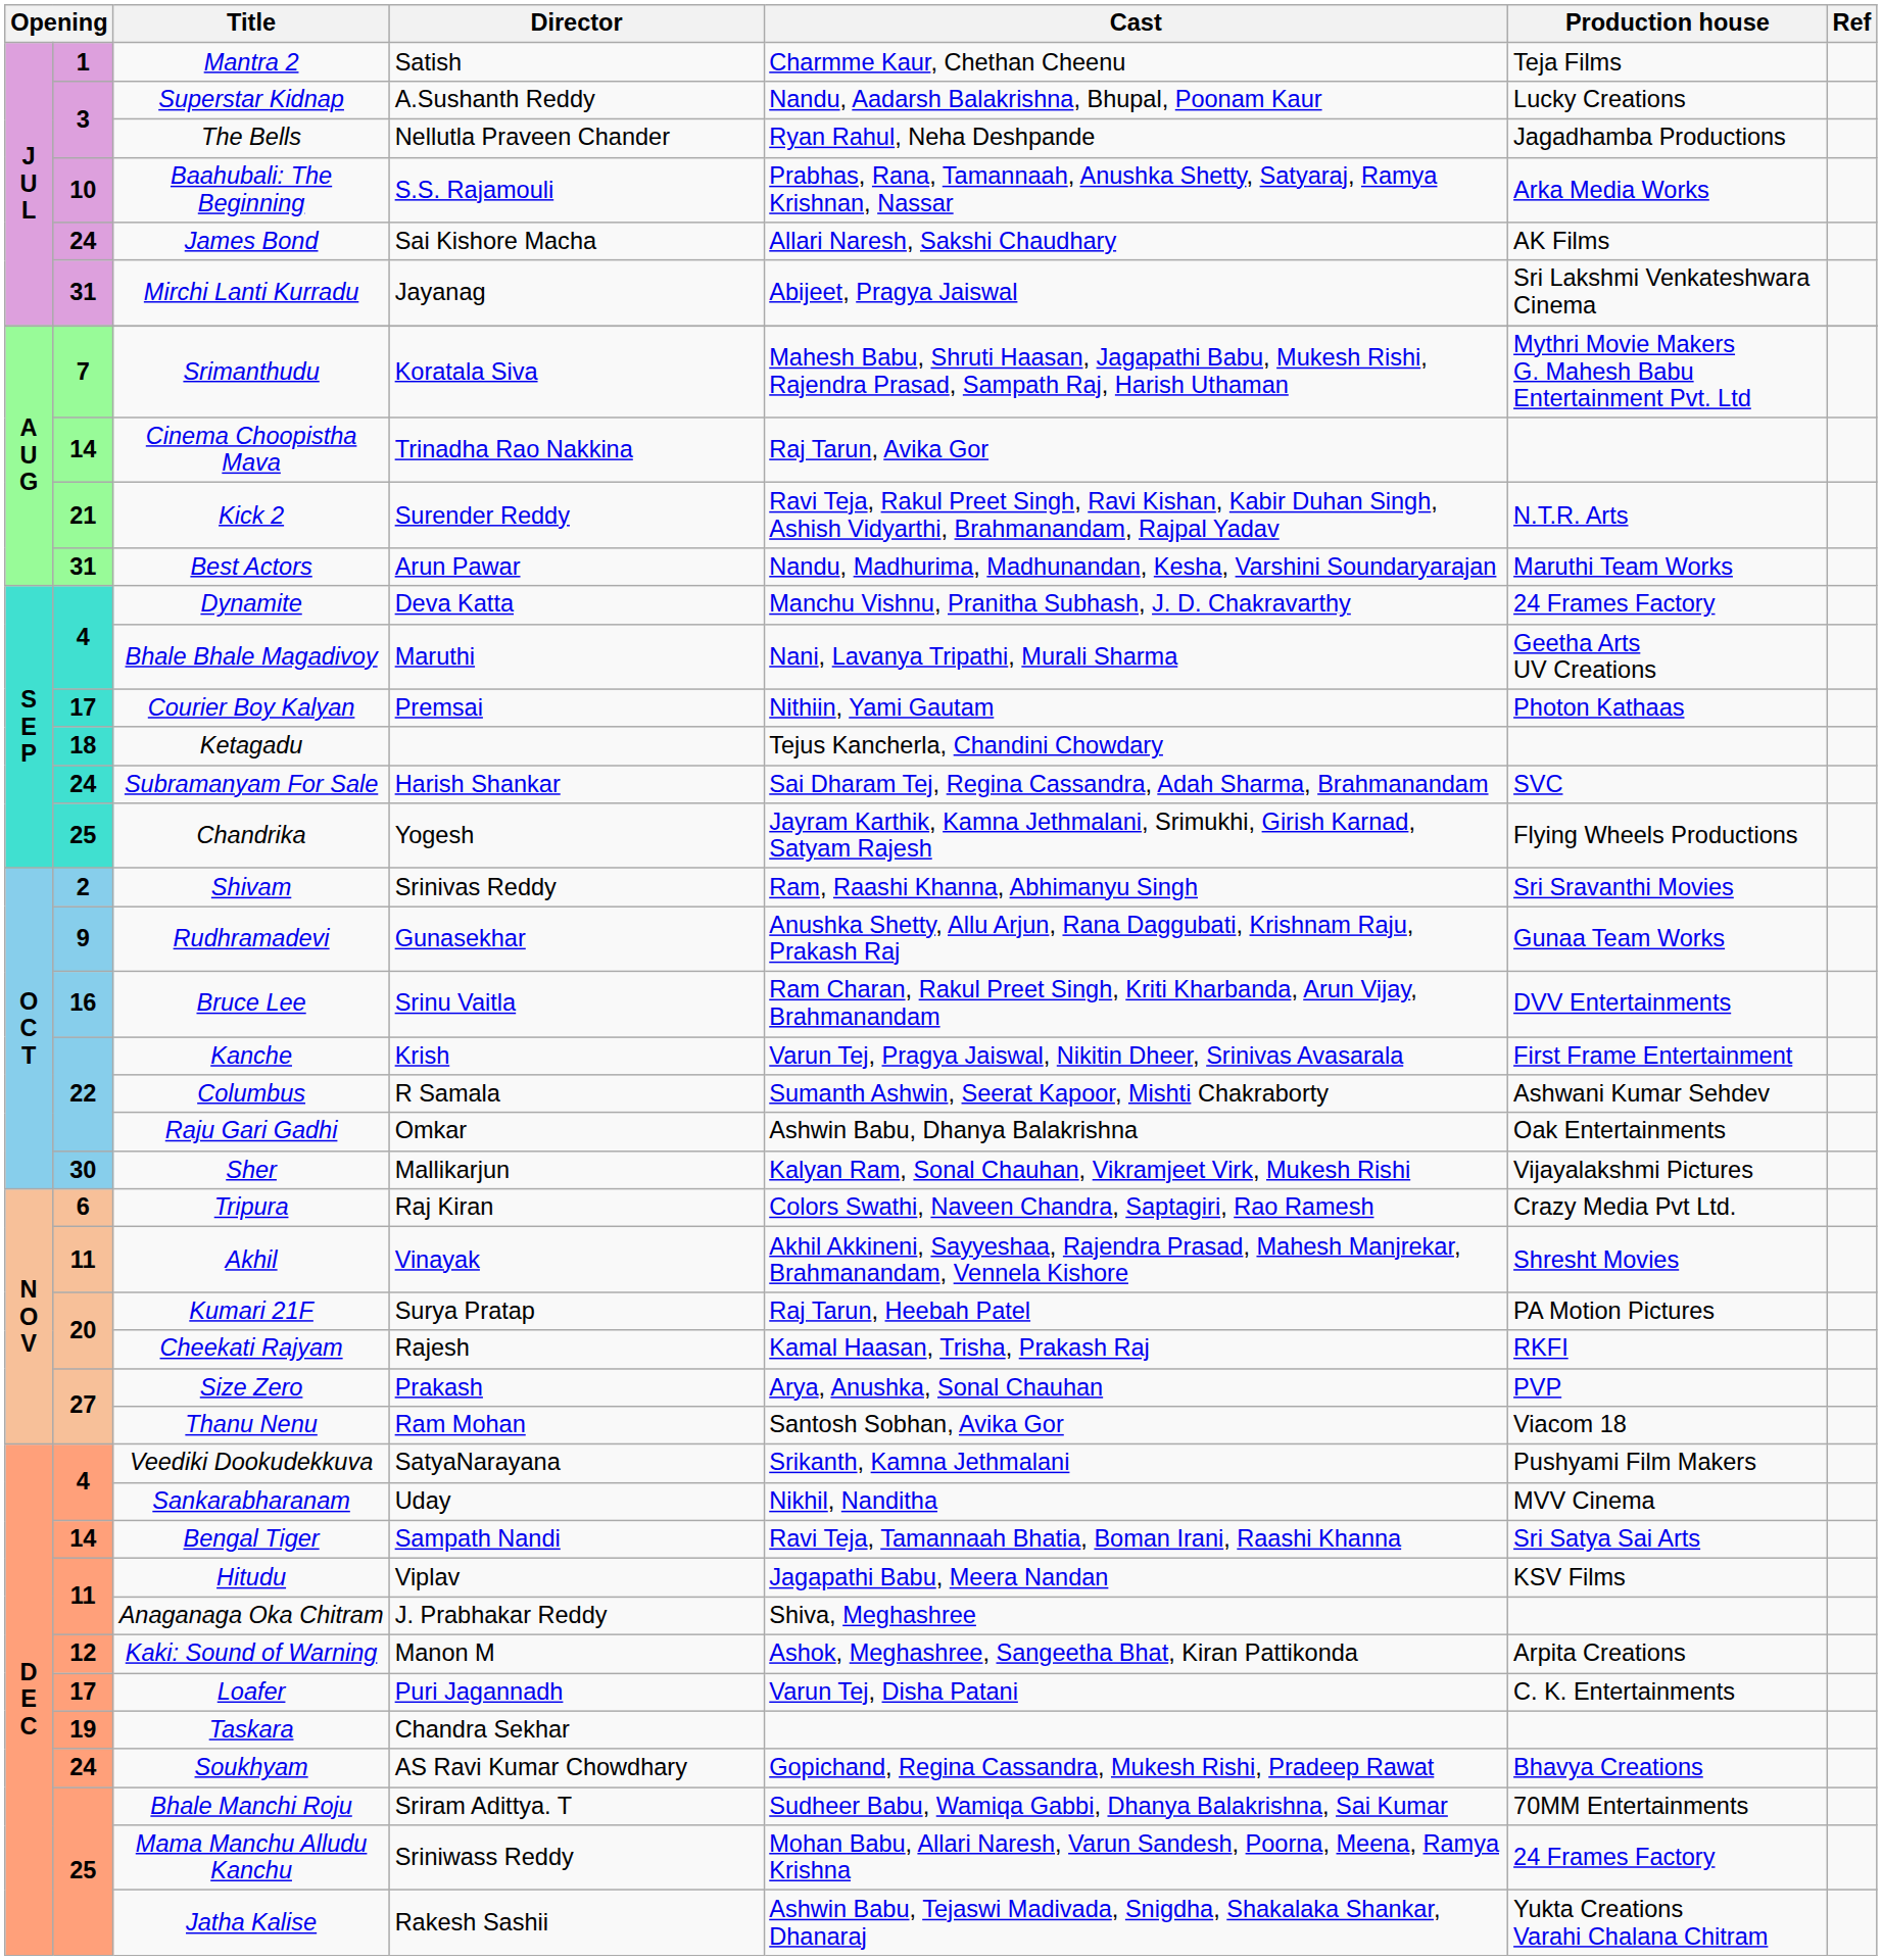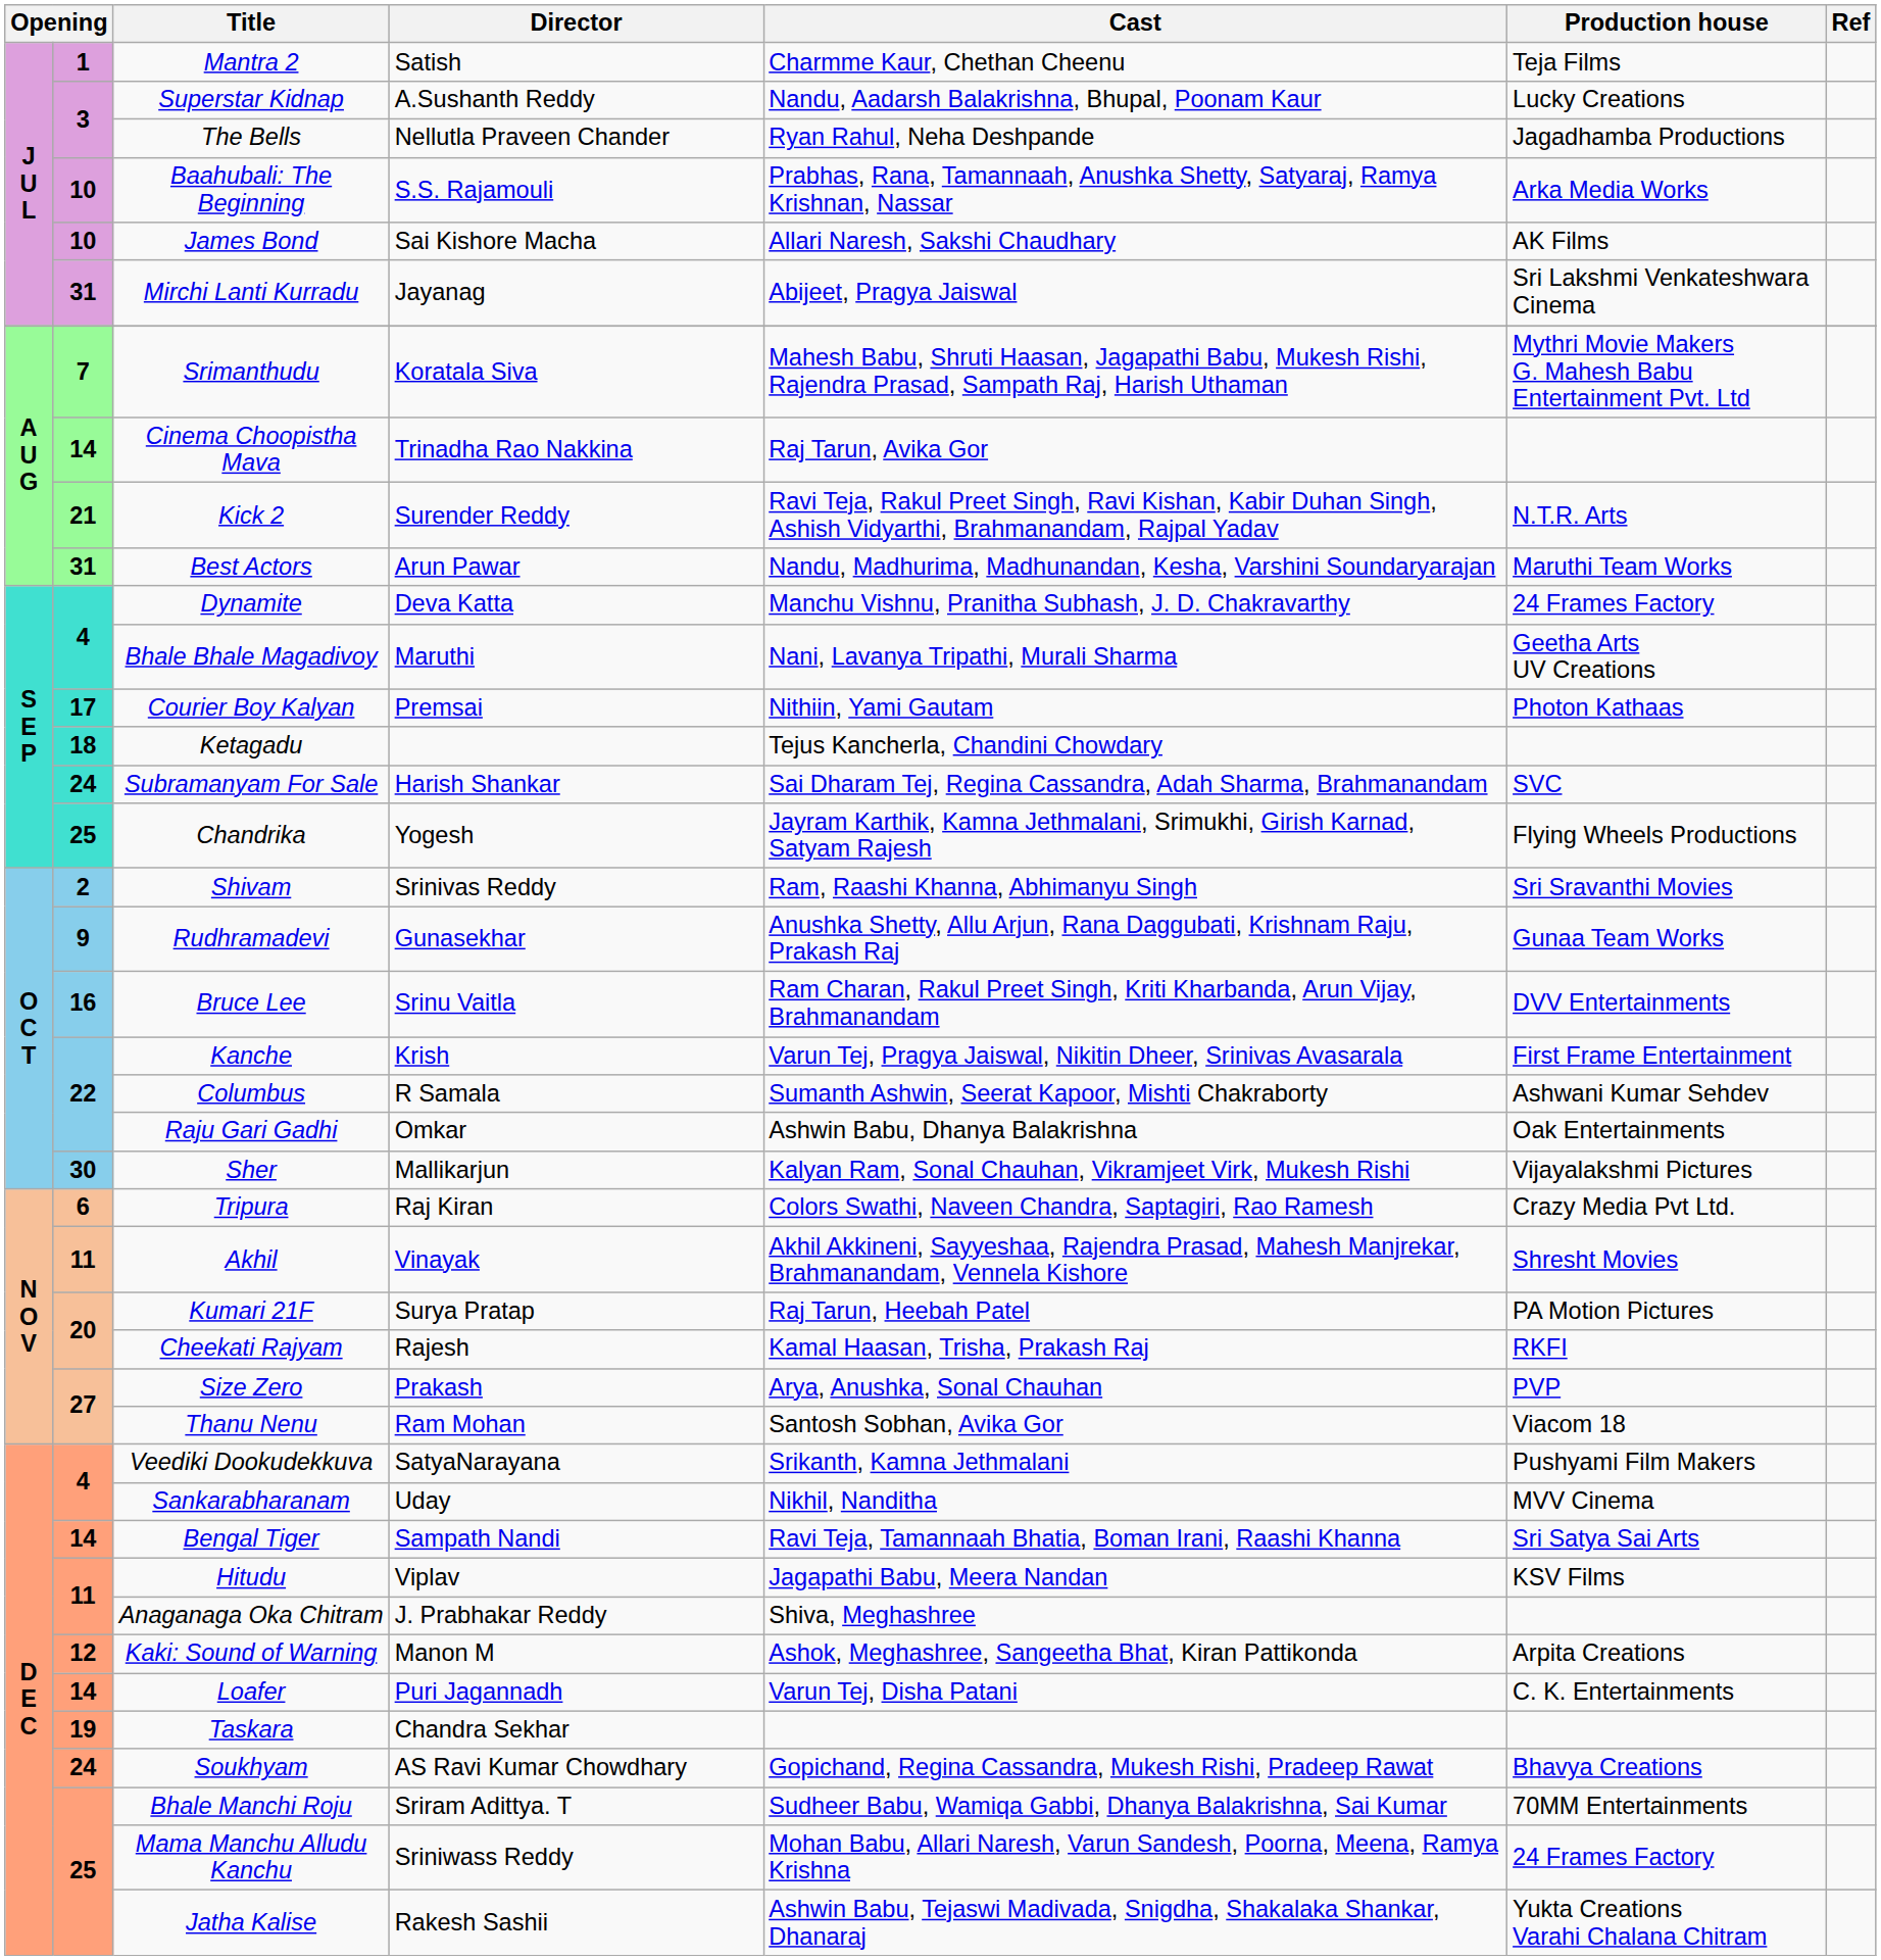James Bond | column 2: 24 -> 10
Loafer | column 2: 17 -> 14
